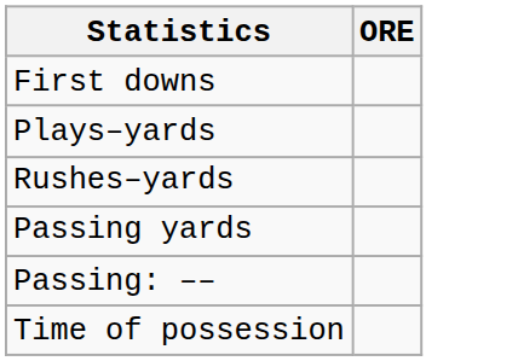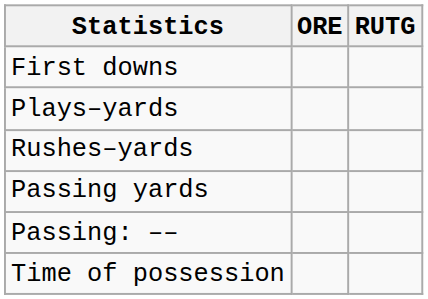+ column: RUTG
